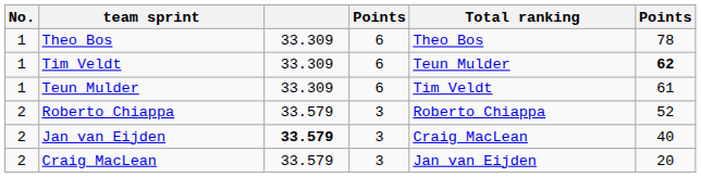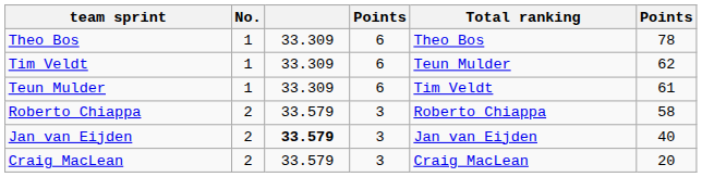columns swapped: No. <-> team sprint
row 3 | column 6: bold -> normal
row 5 | column 6: 52 -> 58
row 6 | Total ranking: Craig MacLean -> Jan van Eijden
row 7 | Total ranking: Jan van Eijden -> Craig MacLean
